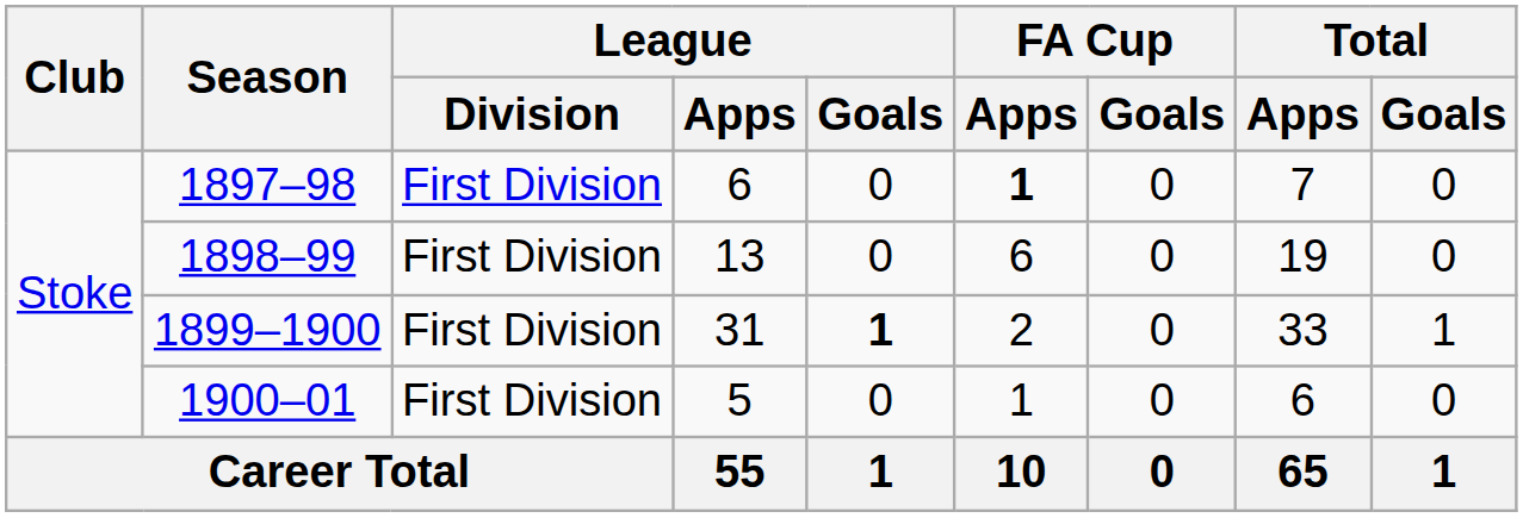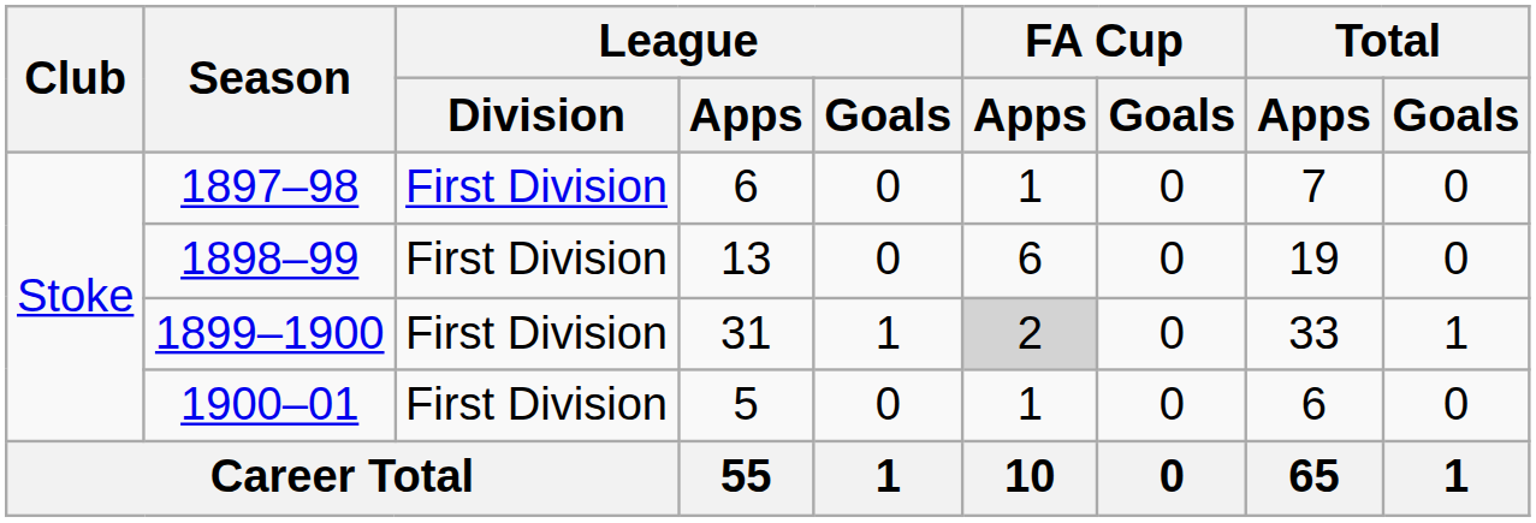1897–98 | FA Cup / Apps: bold -> normal
1899–1900 | League / Goals: bold -> normal
1899–1900 | FA Cup / Apps: no background -> lightgrey background
